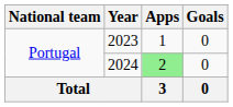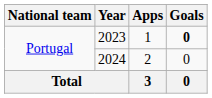2023 | Goals: normal -> bold
2024 | Apps: lightgreen background -> no background
